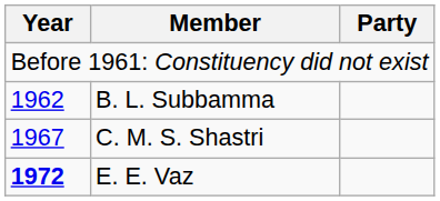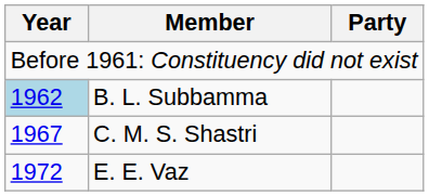B. L. Subbamma | Year: no background -> lightblue background
E. E. Vaz | Year: bold -> normal
